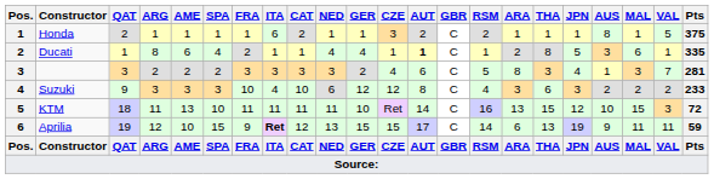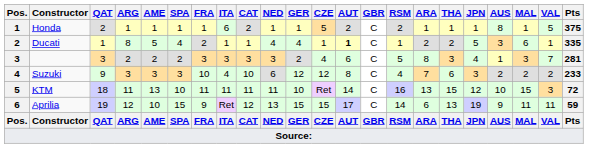Honda | CZE: 3 -> 5
Ducati | AME: 6 -> 5
Ducati | THA: 8 -> 2
Suzuki | ARA: 3 -> 7
Aprilia | ITA: bold -> normal
